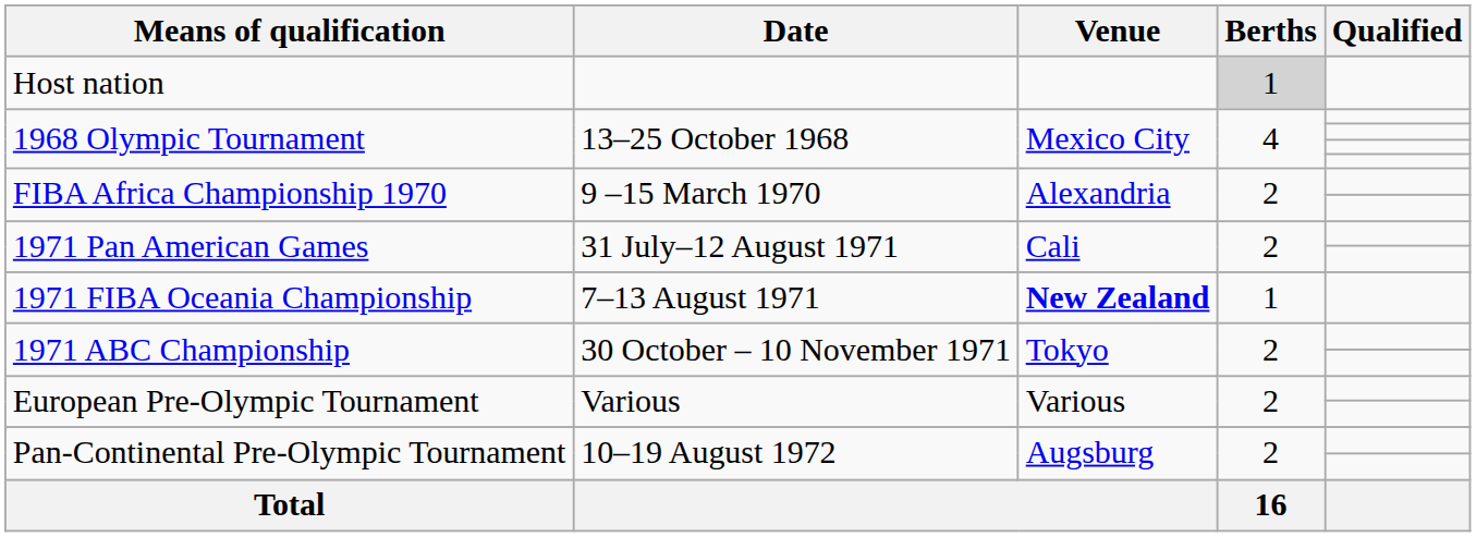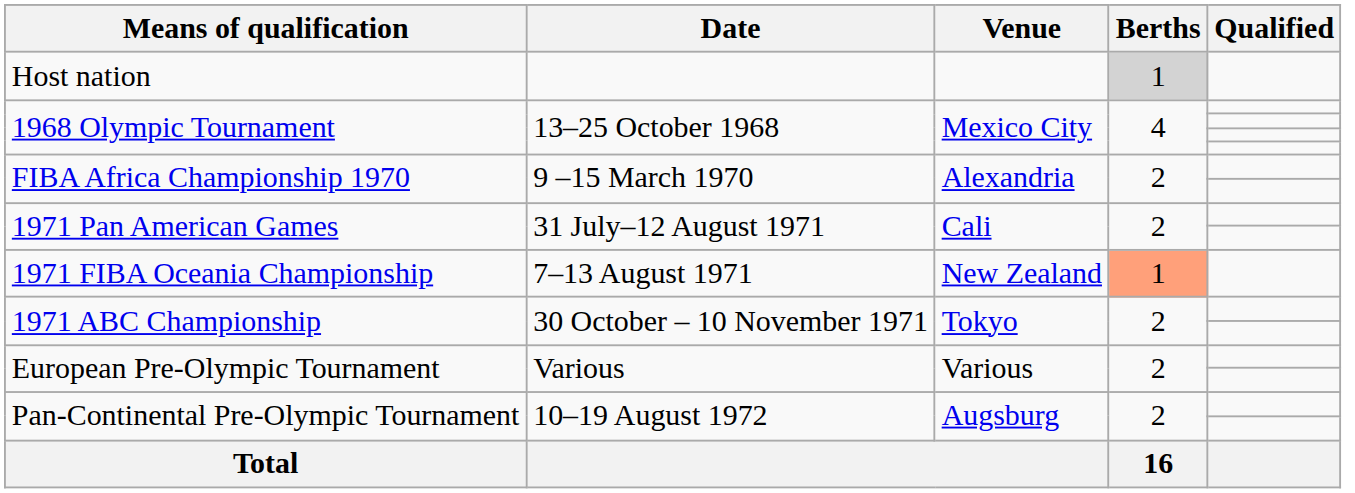1971 FIBA Oceania Championship | Venue: bold -> normal
1971 FIBA Oceania Championship | Berths: no background -> lightsalmon background
